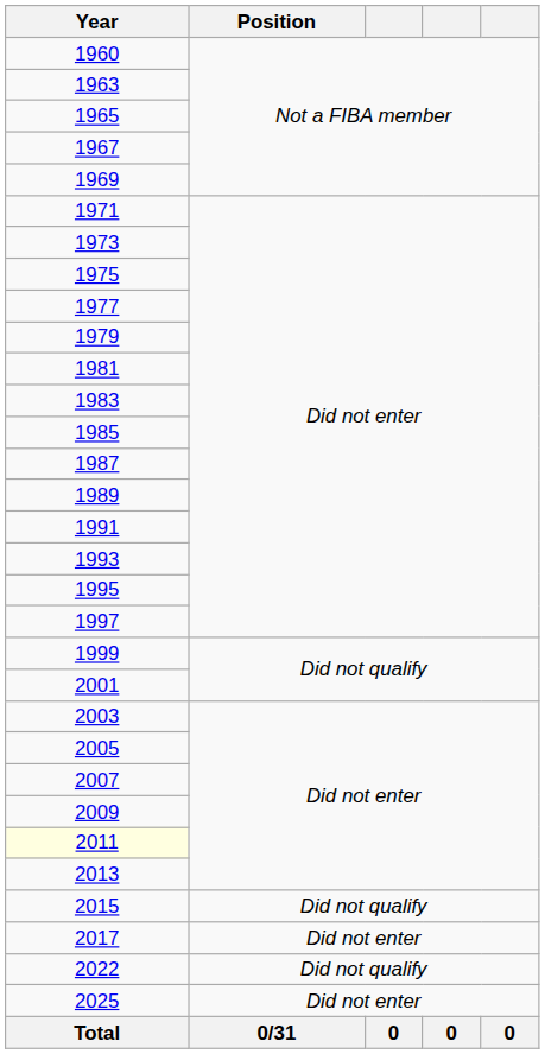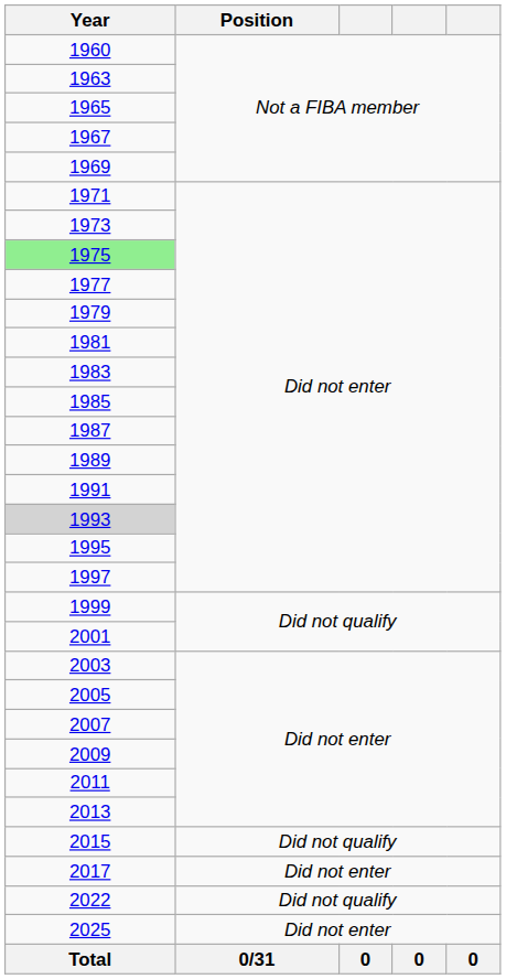1975 | Year: no background -> lightgreen background
1993 | Year: no background -> lightgrey background
2011 | Year: lightyellow background -> no background
